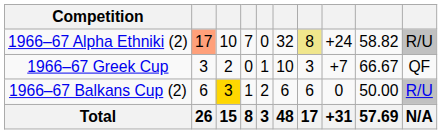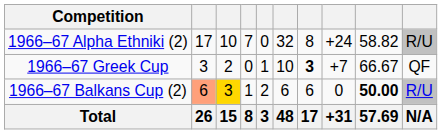1966–67 Alpha Ethniki (2) | column 2: lightsalmon background -> no background
1966–67 Alpha Ethniki (2) | column 7: khaki background -> no background
1966–67 Greek Cup | column 7: normal -> bold
1966–67 Balkans Cup (2) | column 2: no background -> lightsalmon background
1966–67 Balkans Cup (2) | column 9: normal -> bold
